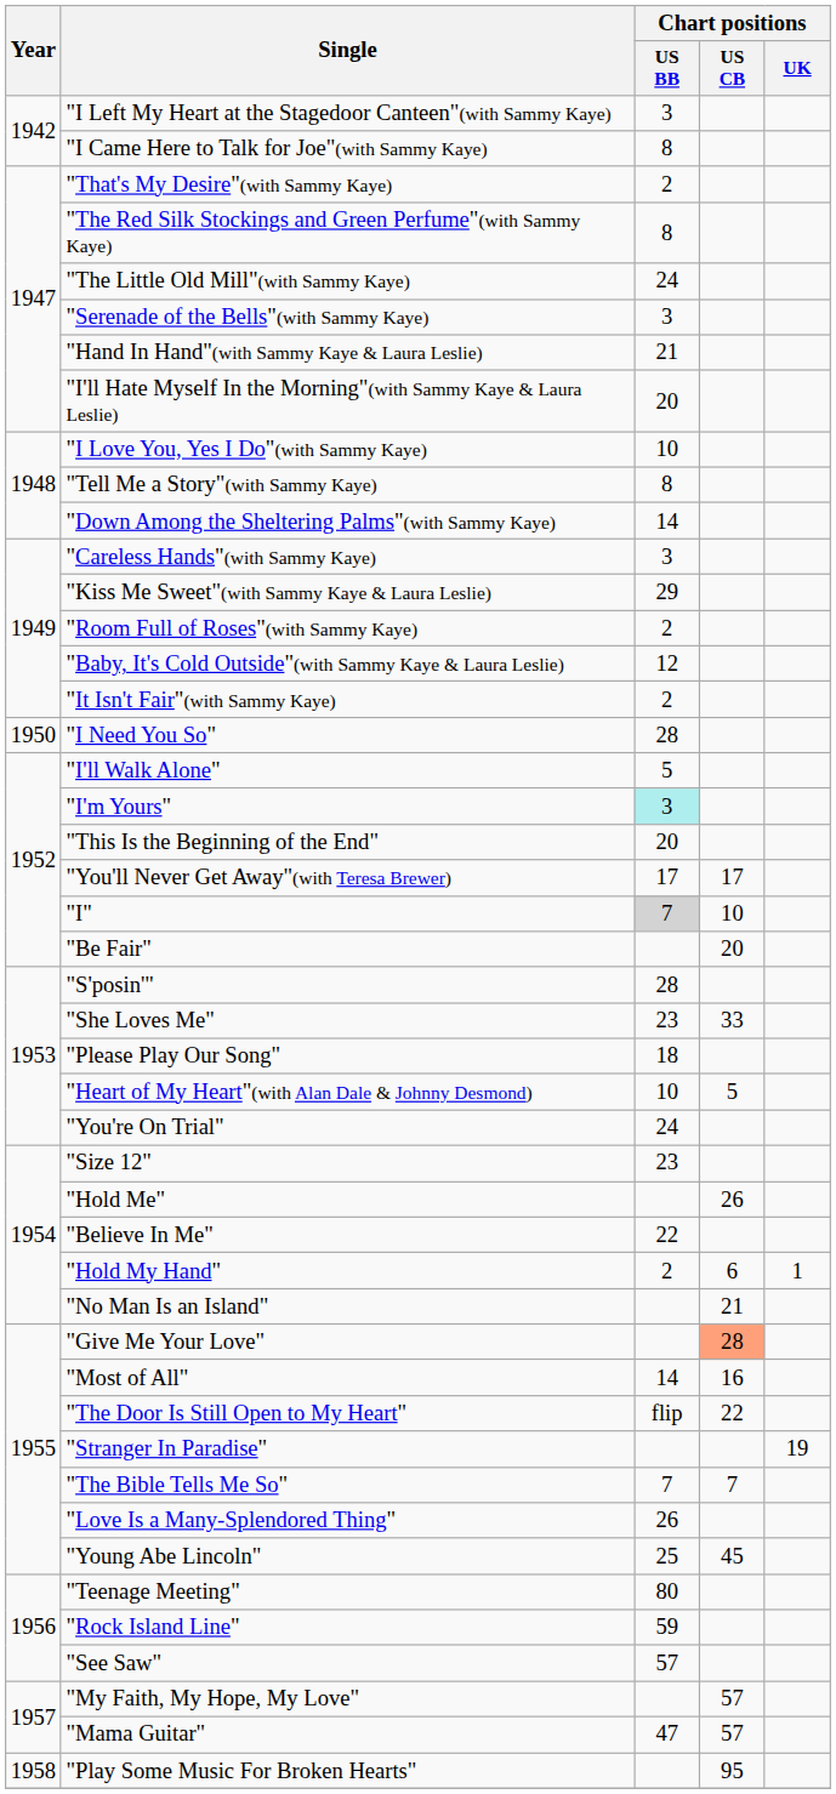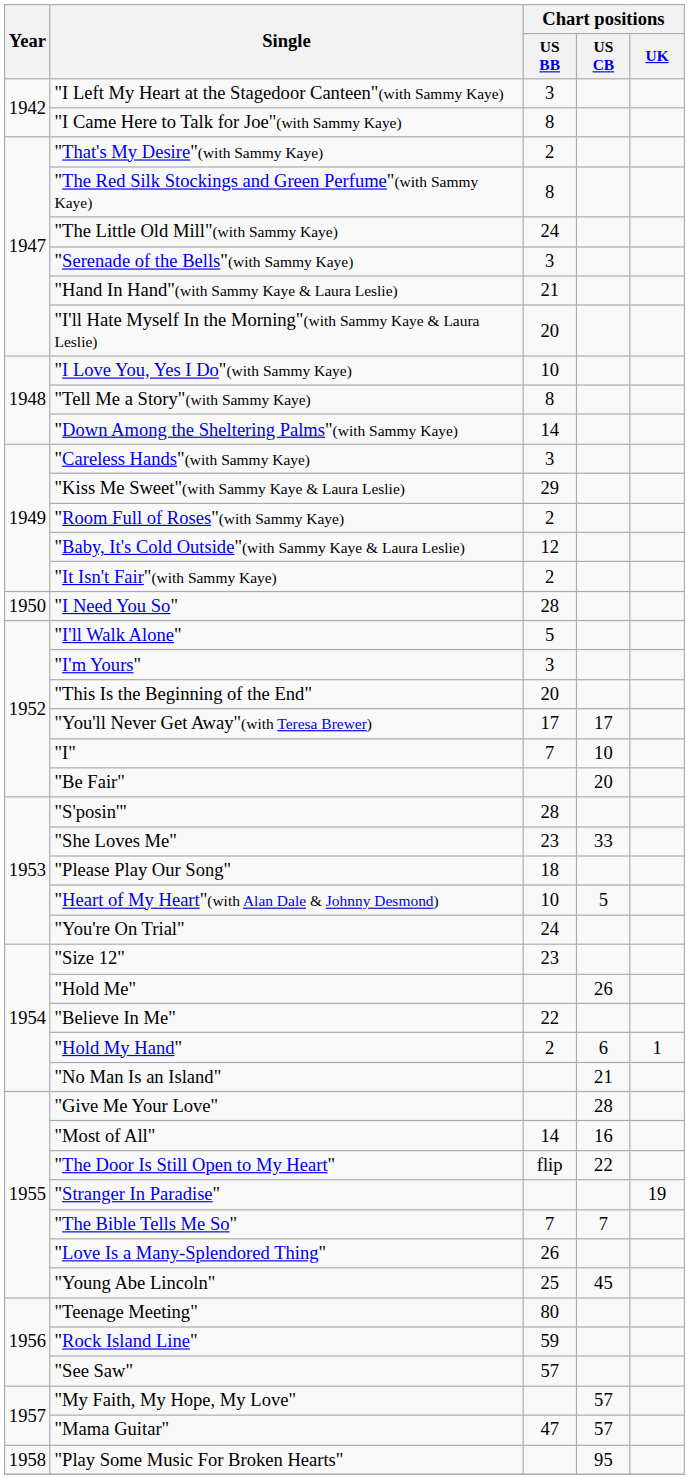"I'm Yours" | Chart positions / US BB: paleturquoise background -> no background
"I" | Chart positions / US BB: lightgrey background -> no background
"Give Me Your Love" | Chart positions / US CB: lightsalmon background -> no background
